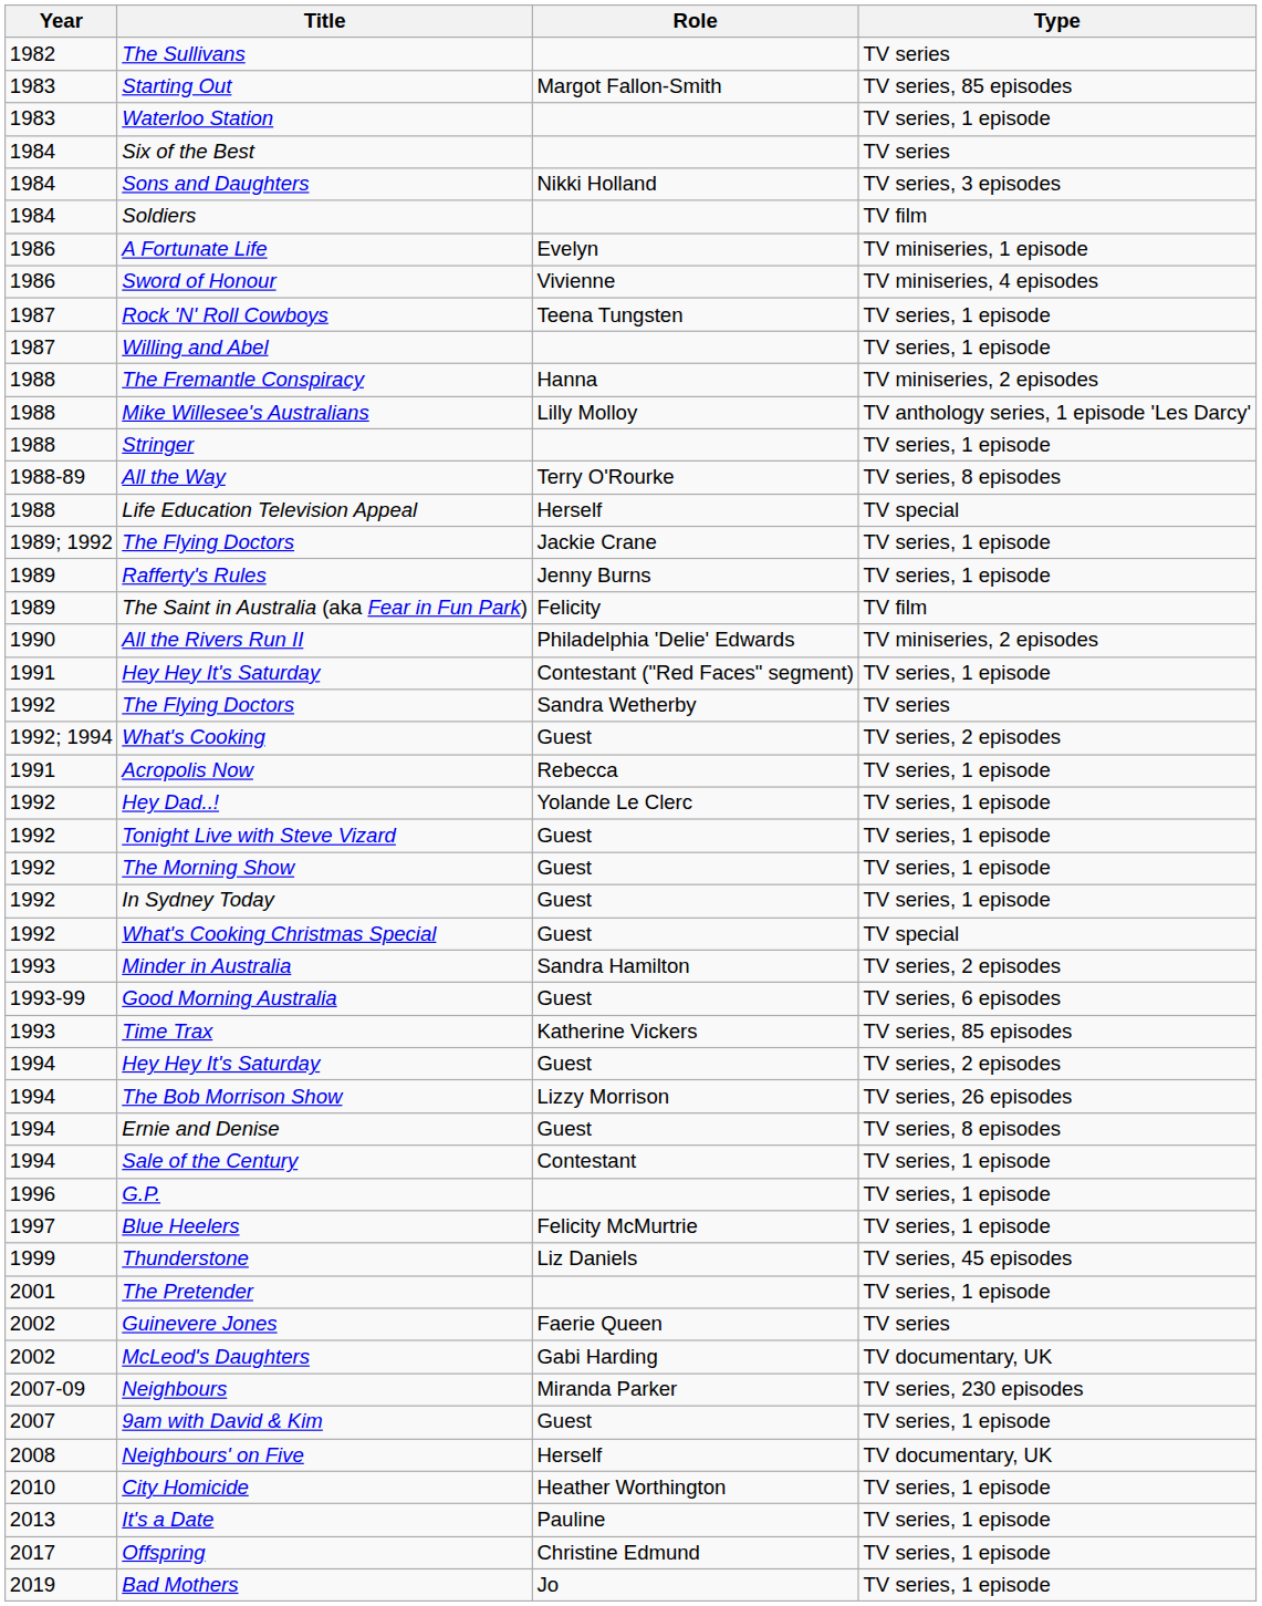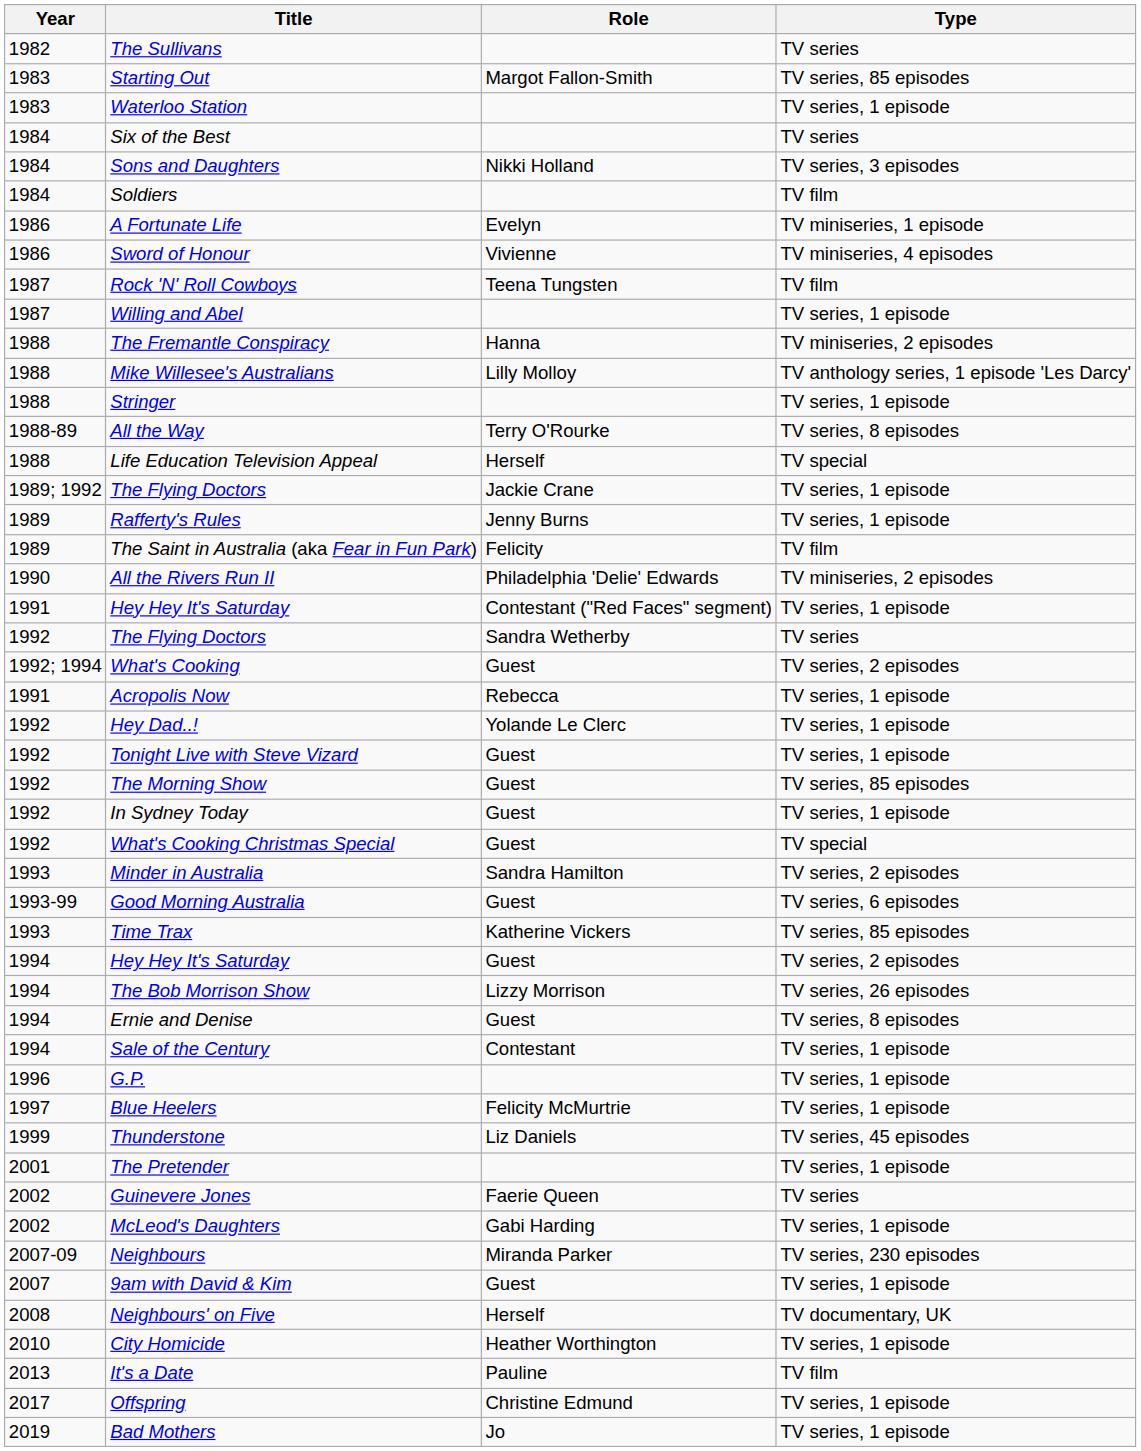Rock 'N' Roll Cowboys | Type: TV series, 1 episode -> TV film
The Morning Show | Type: TV series, 1 episode -> TV series, 85 episodes
McLeod's Daughters | Type: TV documentary, UK -> TV series, 1 episode
It's a Date | Type: TV series, 1 episode -> TV film
